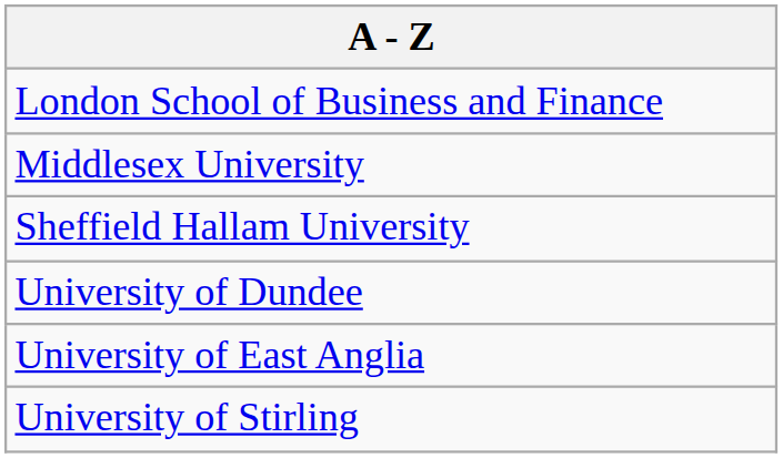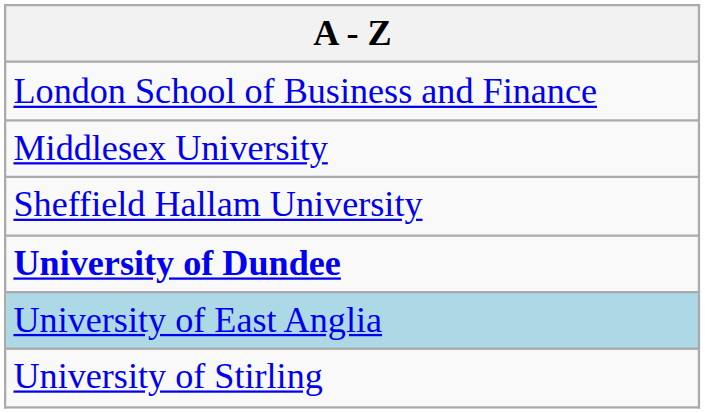row 5 | column 1: normal -> bold
row 6 | column 1: no background -> lightblue background
